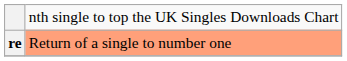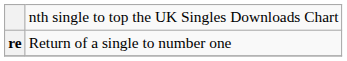re | column 2: lightsalmon background -> no background
